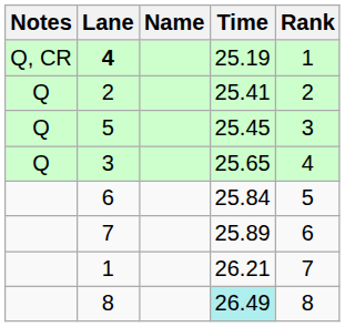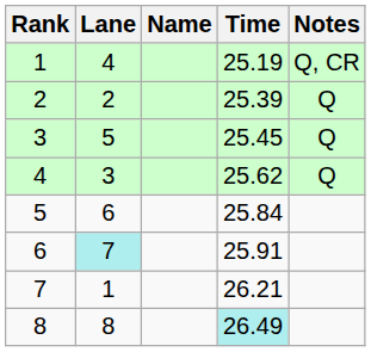columns swapped: Rank <-> Notes
row 2 | Lane: bold -> normal
row 3 | Time: 25.41 -> 25.39
row 5 | Time: 25.65 -> 25.62
row 7 | Lane: no background -> paleturquoise background
row 7 | Time: 25.89 -> 25.91
